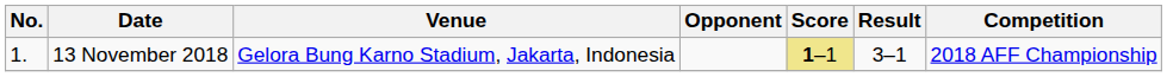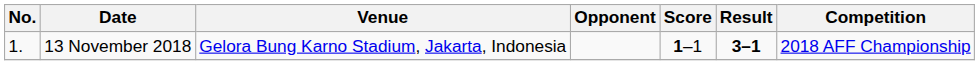13 November 2018 | Score: khaki background -> no background
13 November 2018 | Result: normal -> bold
